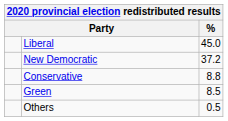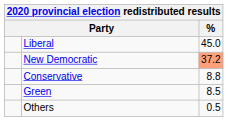New Democratic | %: no background -> lightsalmon background
